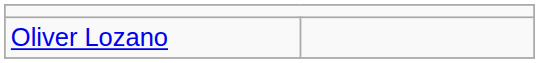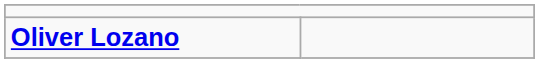Oliver Lozano | column 1: normal -> bold
